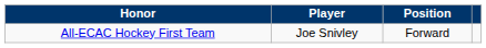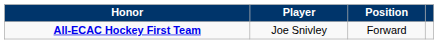row 2 | Honor: normal -> bold
